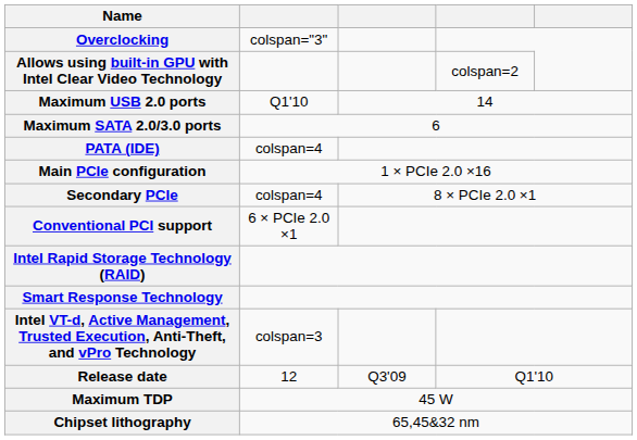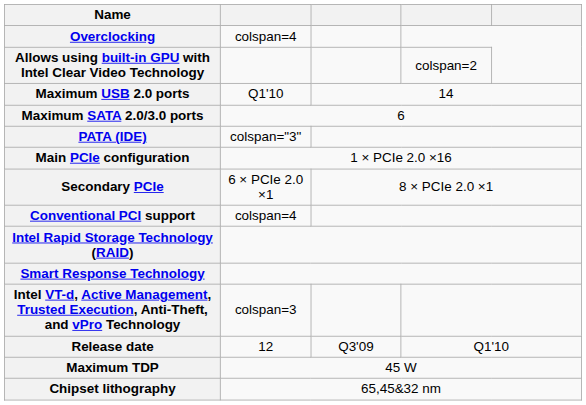Overclocking | column 2: colspan="3" -> colspan=4
PATA (IDE) | column 2: colspan=4 -> colspan="3"
Secondary PCIe | column 2: colspan=4 -> 6 × PCIe 2.0 ×1
Conventional PCI support | column 2: 6 × PCIe 2.0 ×1 -> colspan=4
